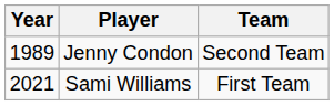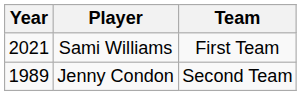rows swapped: Jenny Condon <-> Sami Williams
